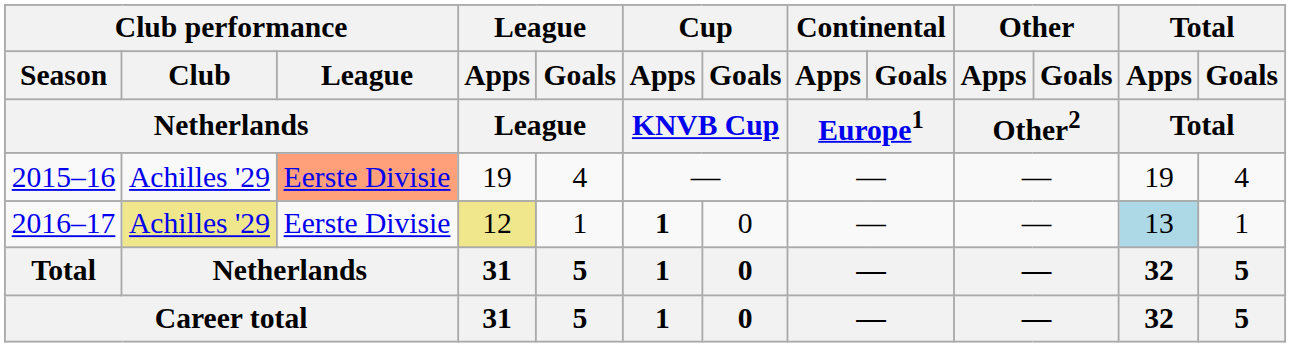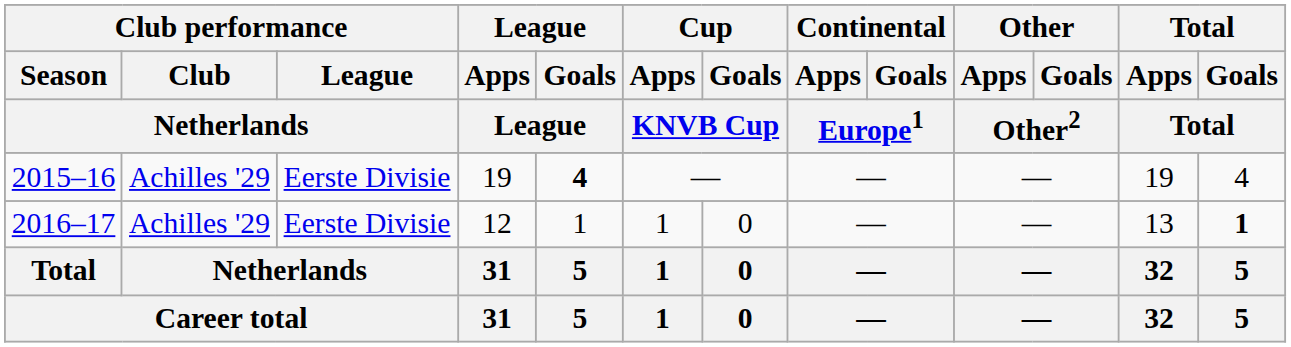2015–16 | Club performance / League / Netherlands: lightsalmon background -> no background
2015–16 | League / Goals / League: normal -> bold
2016–17 | Club performance / Club / Netherlands: khaki background -> no background
2016–17 | League / Apps / League: khaki background -> no background
2016–17 | Cup / Apps / KNVB Cup: bold -> normal
2016–17 | Total / Apps / Total: lightblue background -> no background
2016–17 | Total / Goals / Total: normal -> bold
